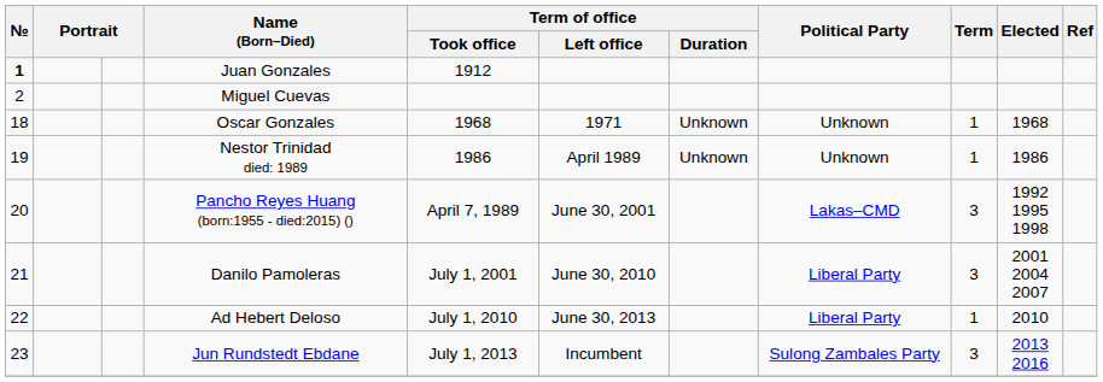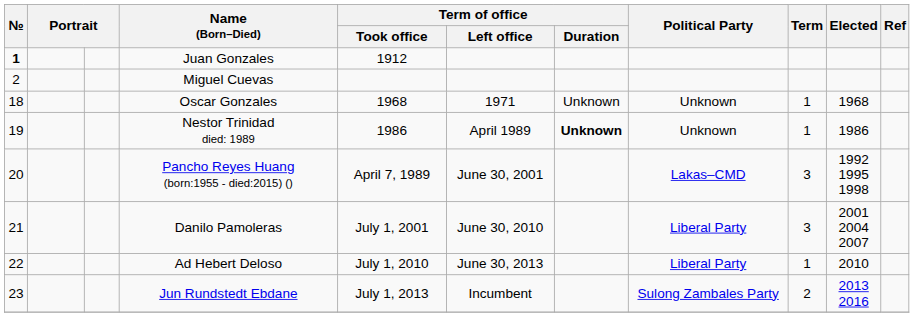Nestor Trinidad died: 1989 | Term of office / Duration: normal -> bold
Jun Rundstedt Ebdane | Term: 3 -> 2
